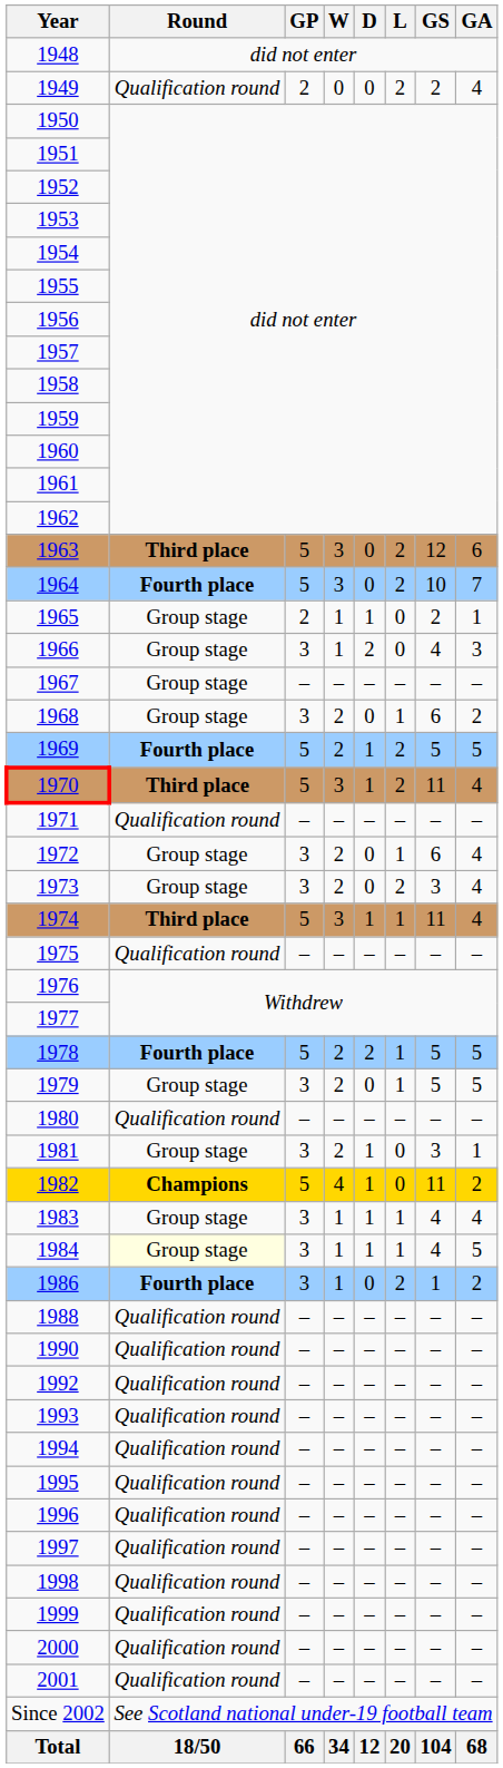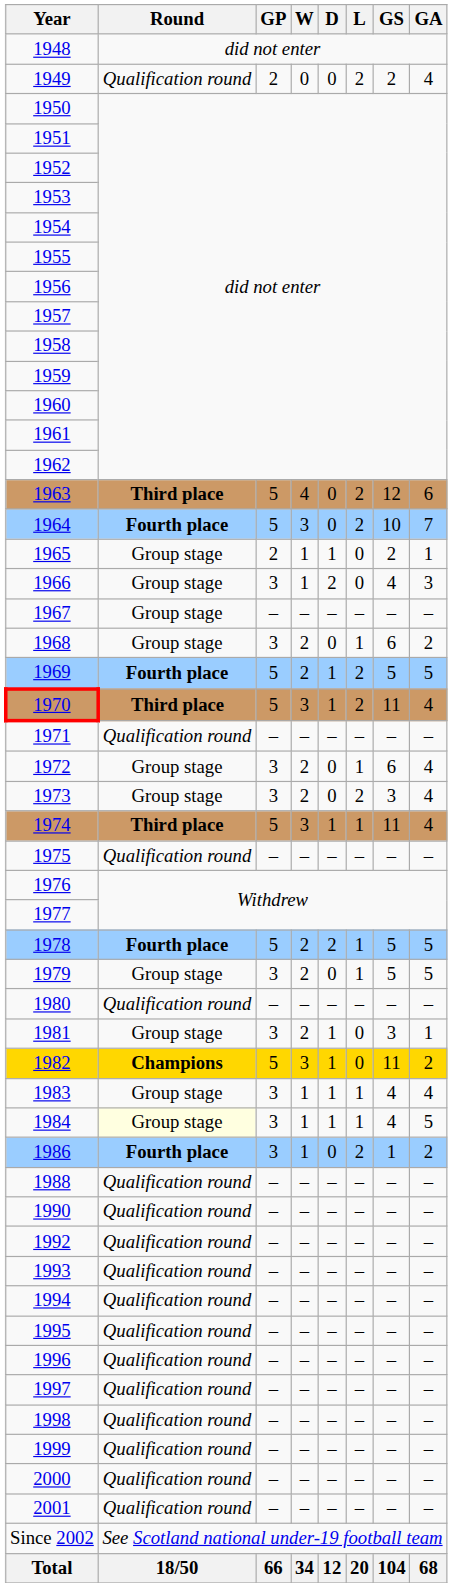1963 | W: 3 -> 4
1982 | W: 4 -> 3
